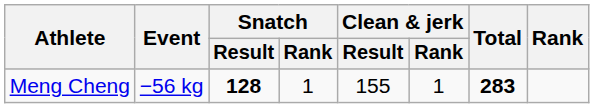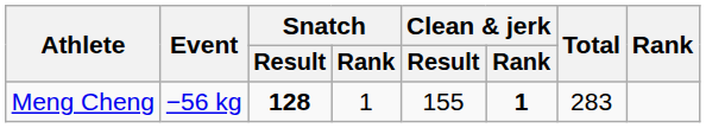Meng Cheng | Clean & jerk / Rank: normal -> bold
Meng Cheng | Total: bold -> normal
